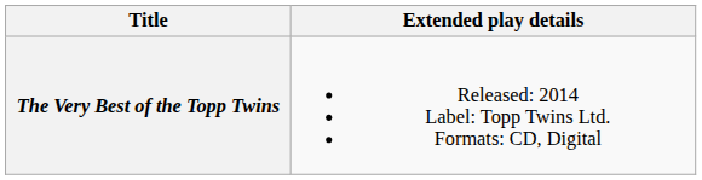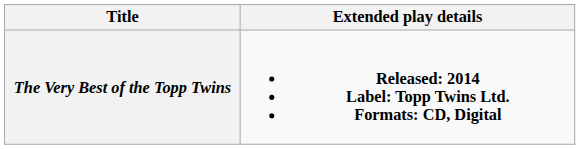The Very Best of the Topp Twins | Extended play details: normal -> bold
